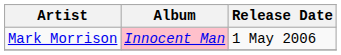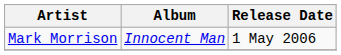Mark Morrison | Album: pink background -> no background
